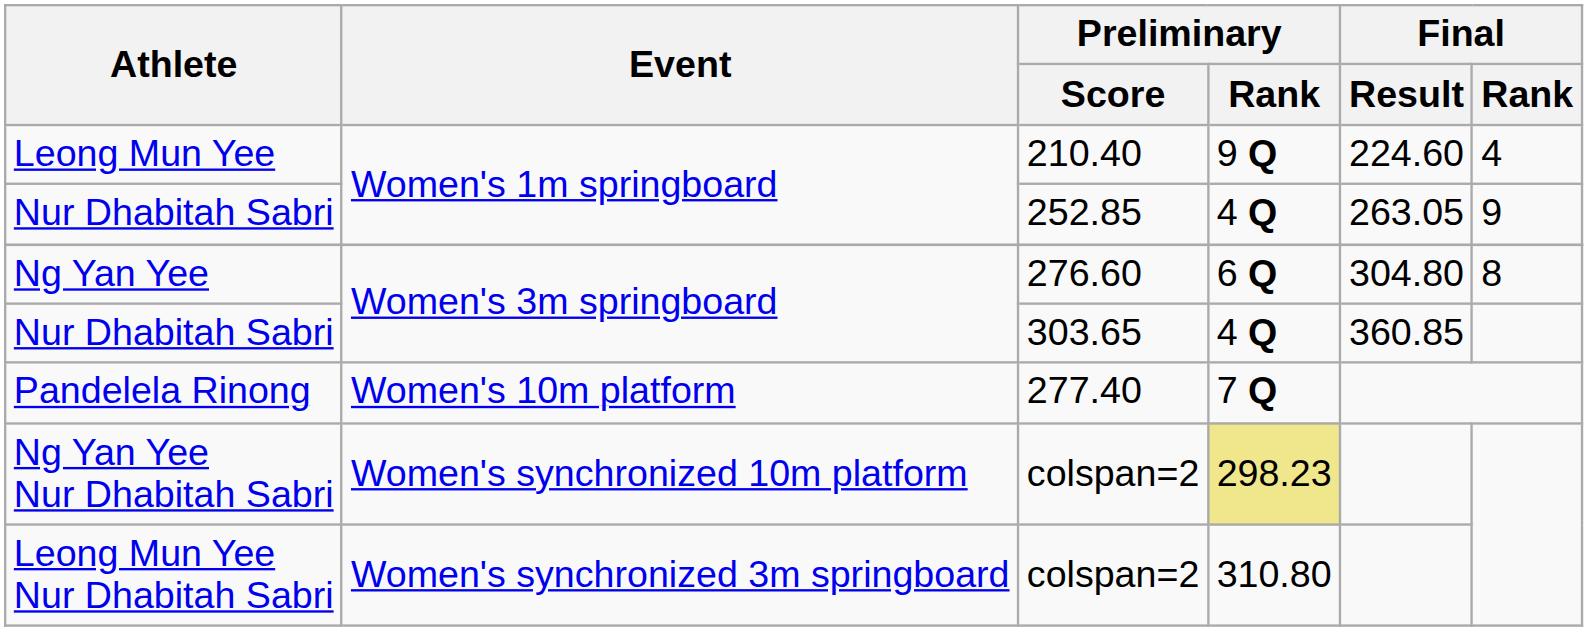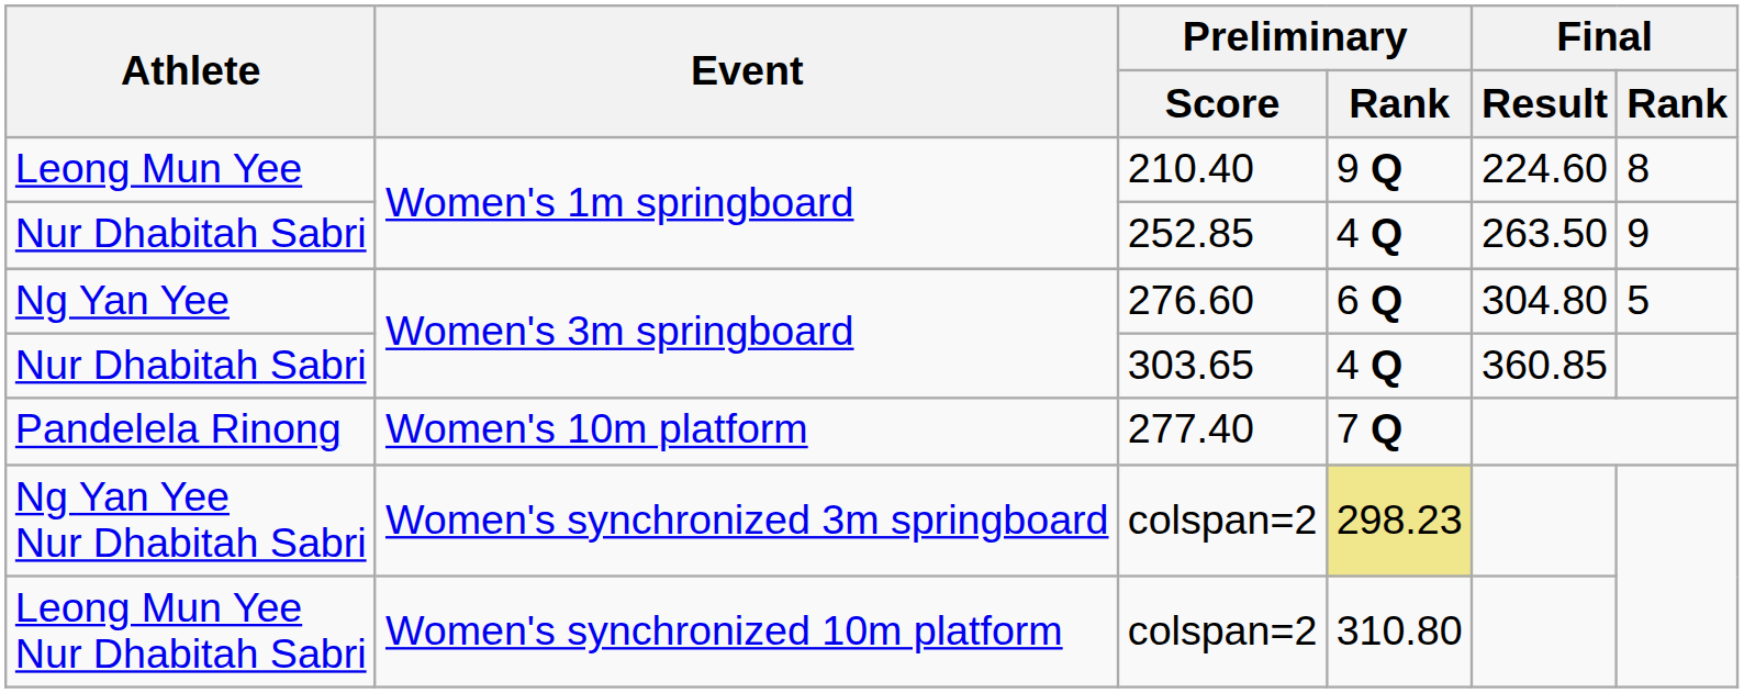Leong Mun Yee | Final / Rank: 4 -> 8
Nur Dhabitah Sabri / 252.85 | Final / Result: 263.05 -> 263.50
Ng Yan Yee | Final / Rank: 8 -> 5
Ng Yan Yee Nur Dhabitah Sabri | Event: Women's synchronized 10m platform -> Women's synchronized 3m springboard
Leong Mun Yee Nur Dhabitah Sabri | Event: Women's synchronized 3m springboard -> Women's synchronized 10m platform
